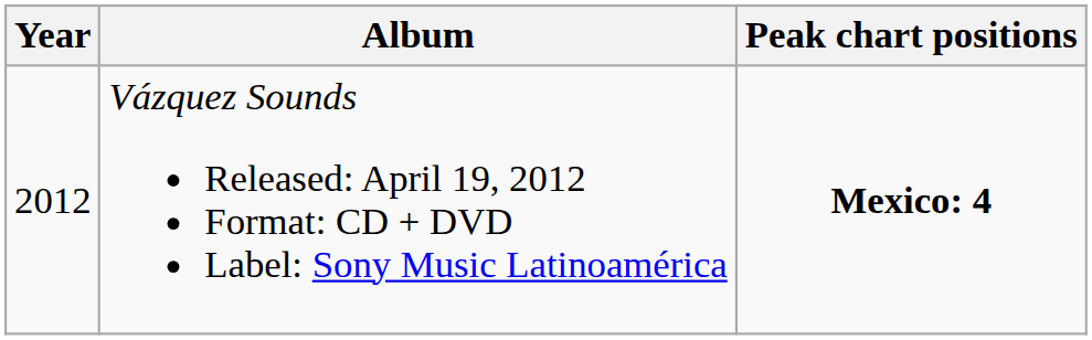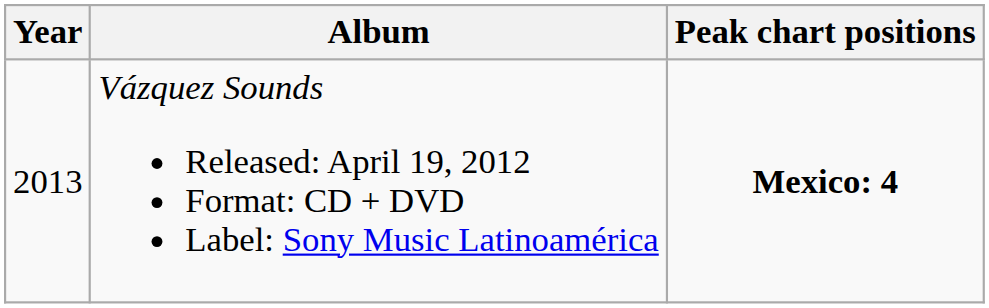row 2 | Year: 2012 -> 2013
